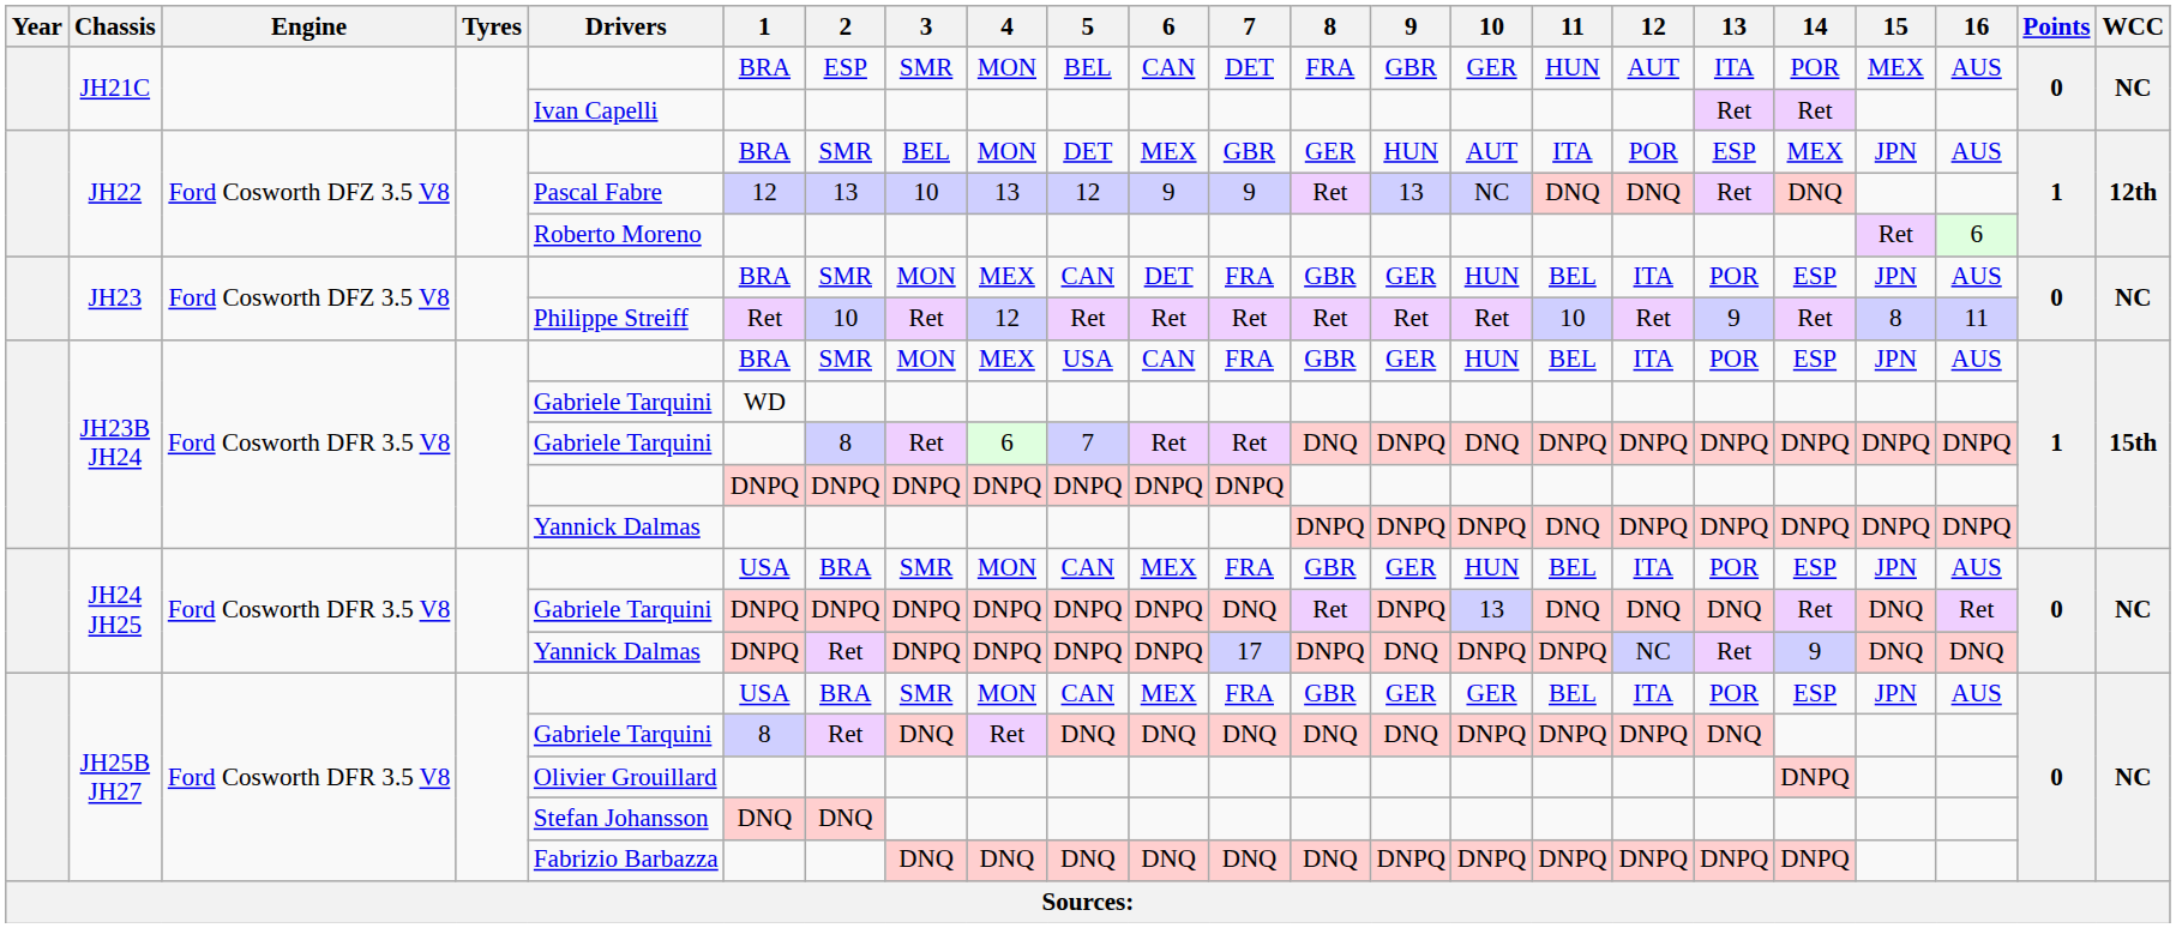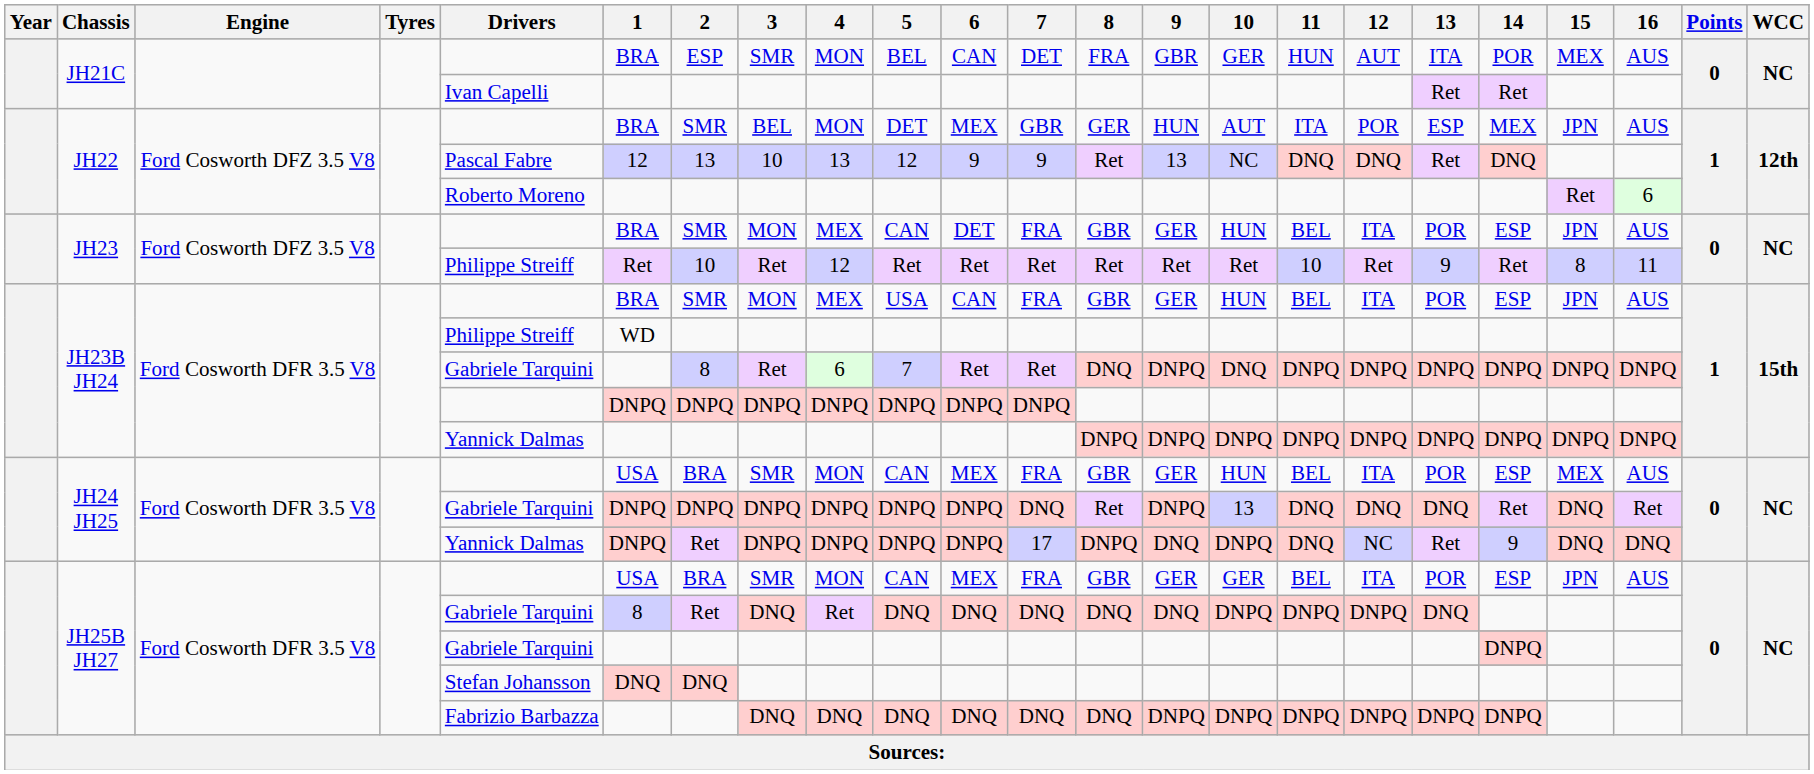row 10 | Drivers: Gabriele Tarquini -> Philippe Streiff
row 13 | 11: DNQ -> DNPQ
row 14 | 15: JPN -> MEX
row 16 | 11: DNPQ -> DNQ
row 19 | Drivers: Olivier Grouillard -> Gabriele Tarquini
